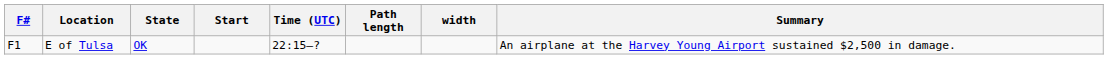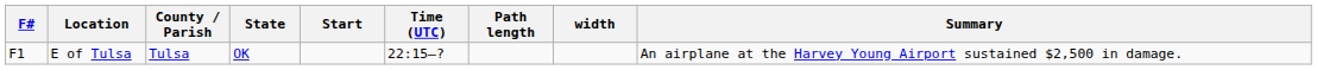+ column: County / Parish | Tulsa
